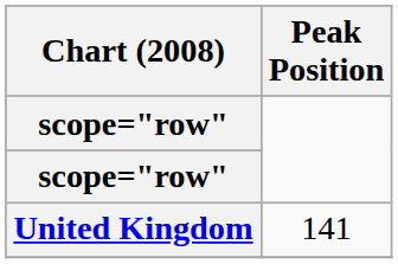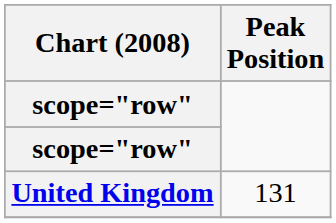United Kingdom | Peak Position: 141 -> 131
